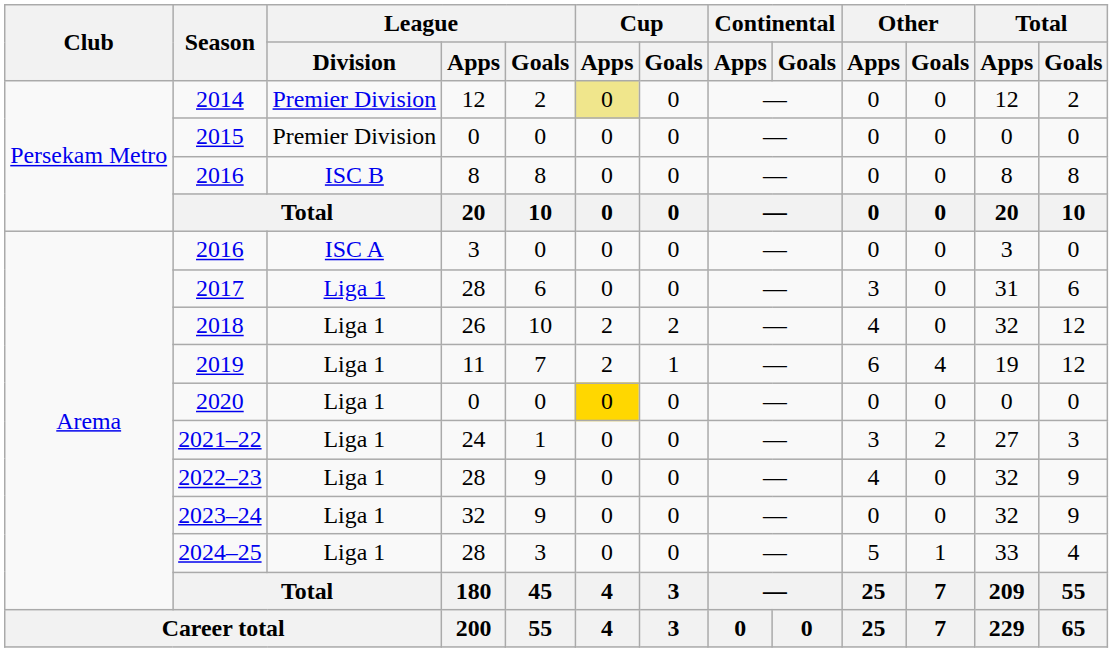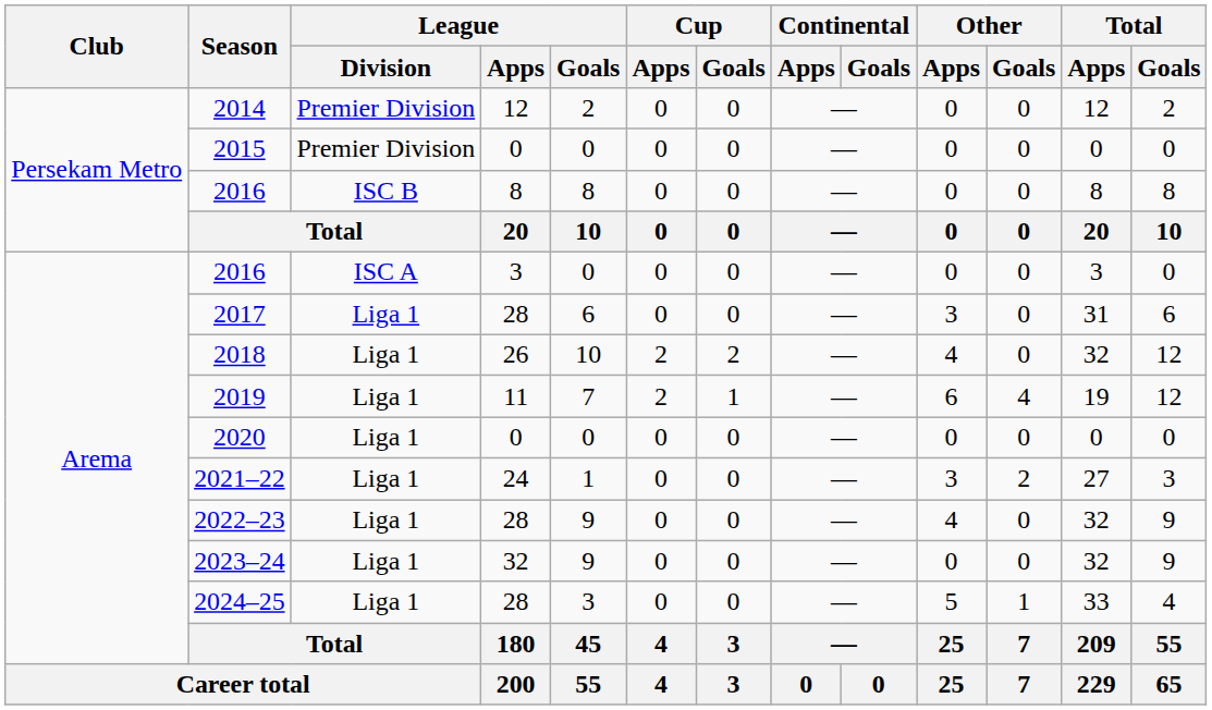2014 | Cup / Apps: khaki background -> no background
2020 | Cup / Apps: gold background -> no background
